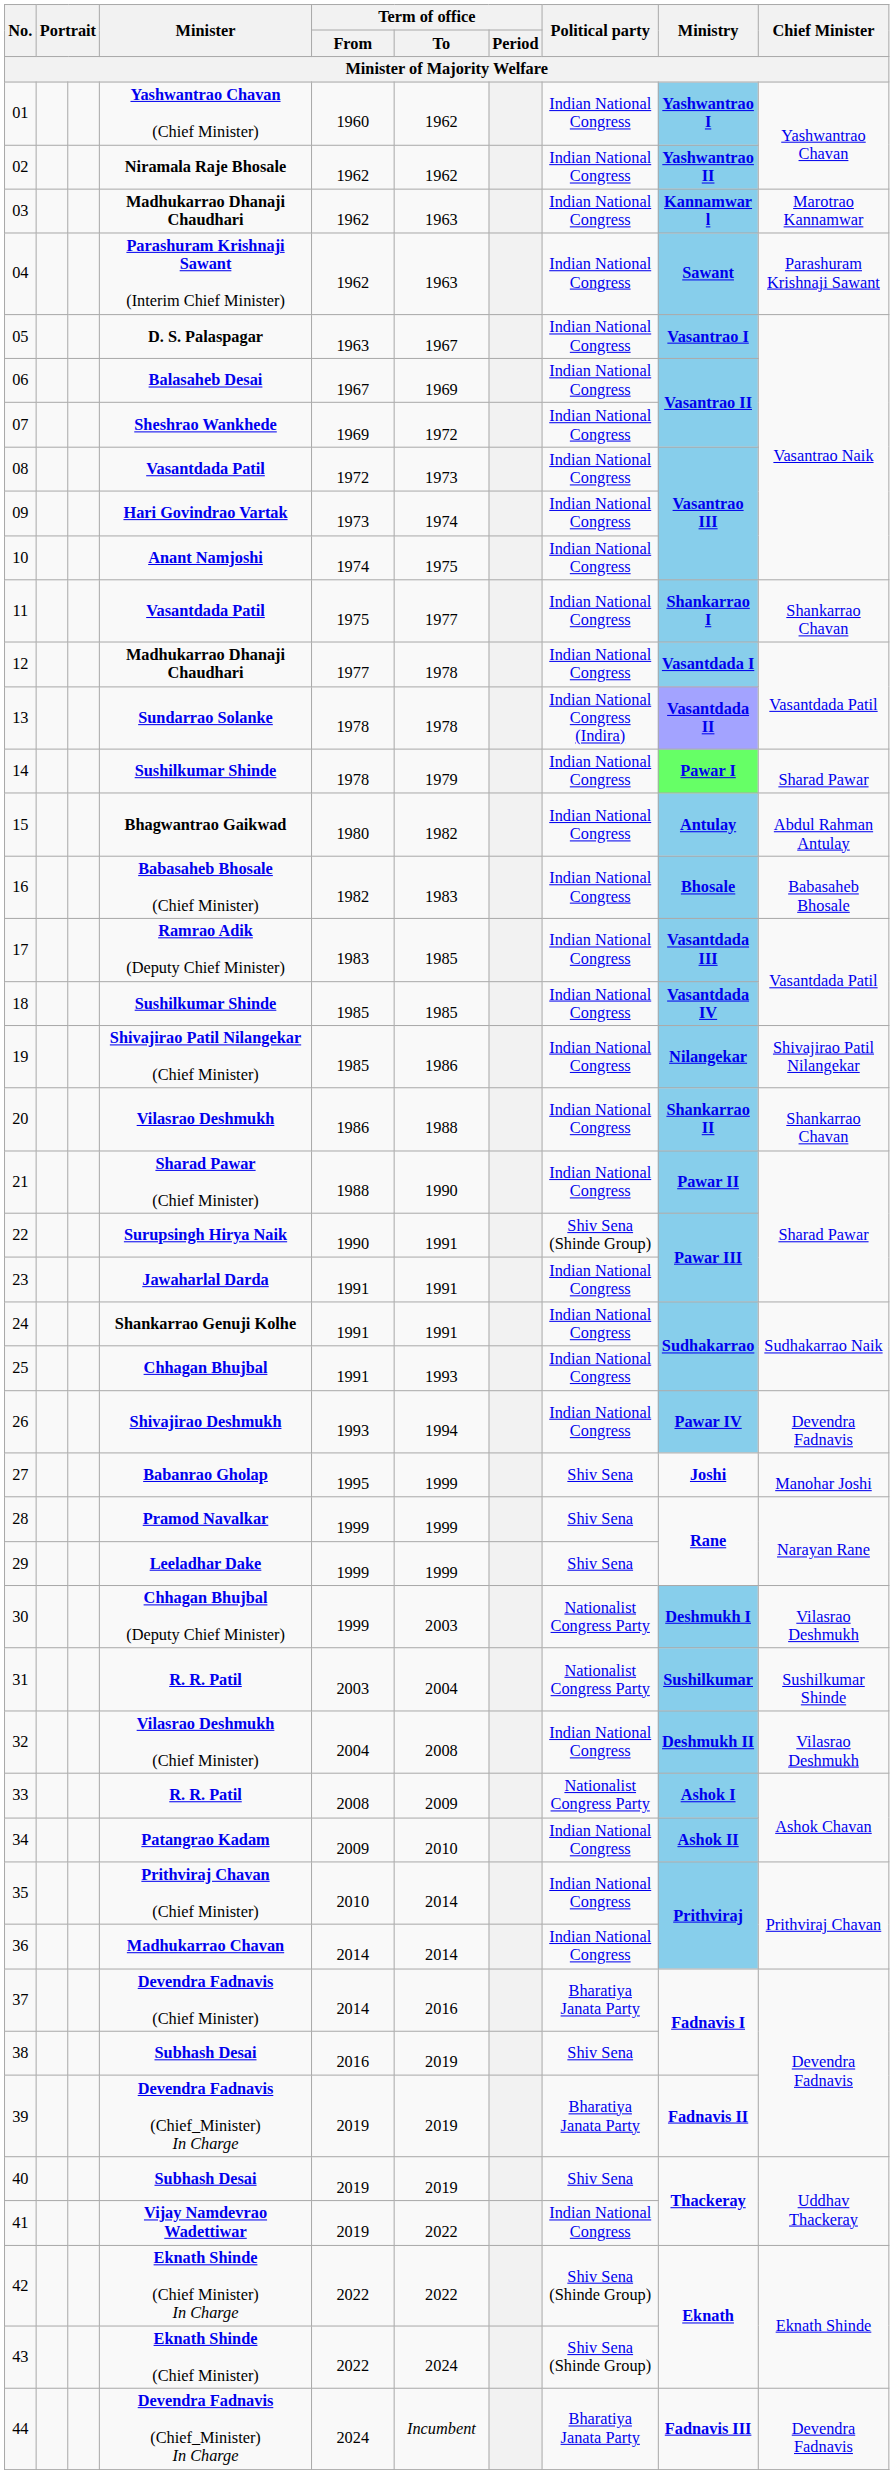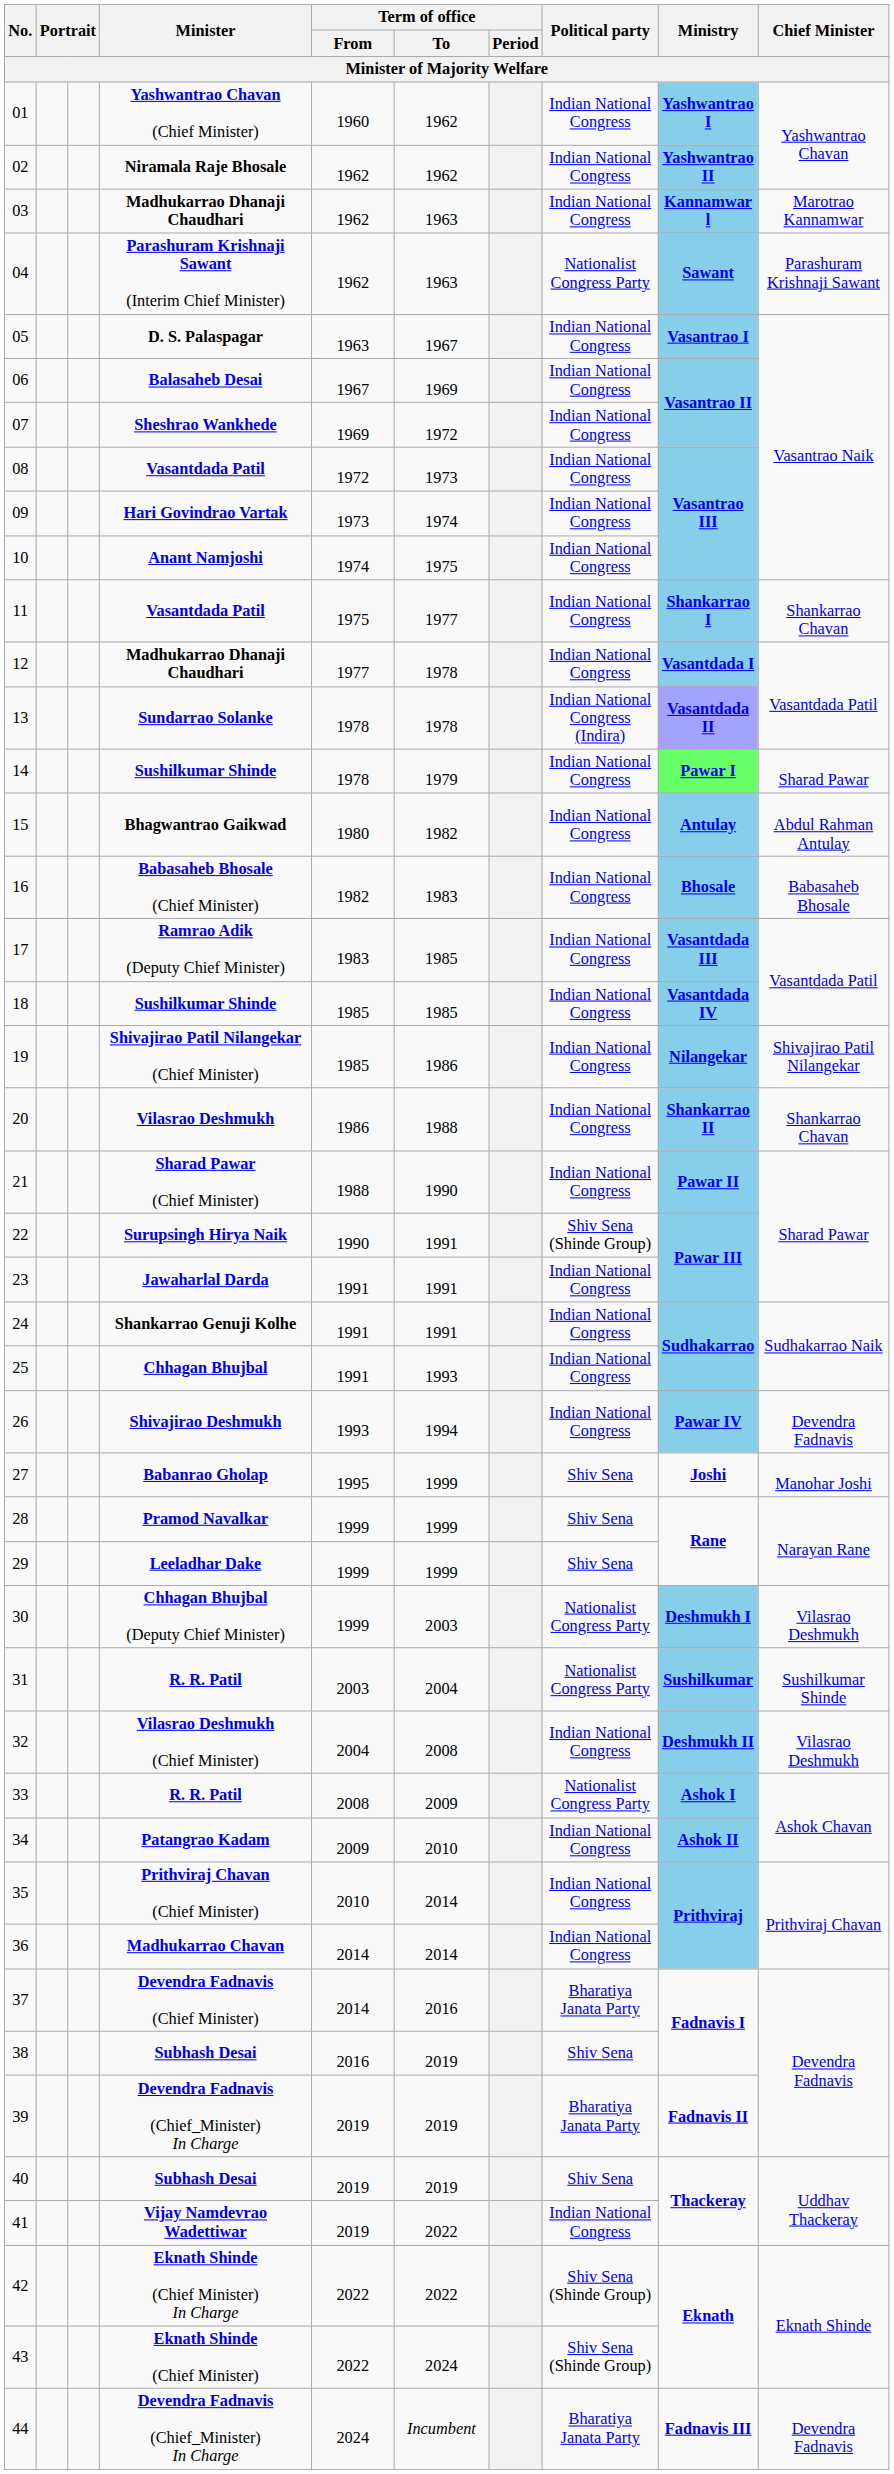04 | Political party: Indian National Congress -> Nationalist Congress Party
